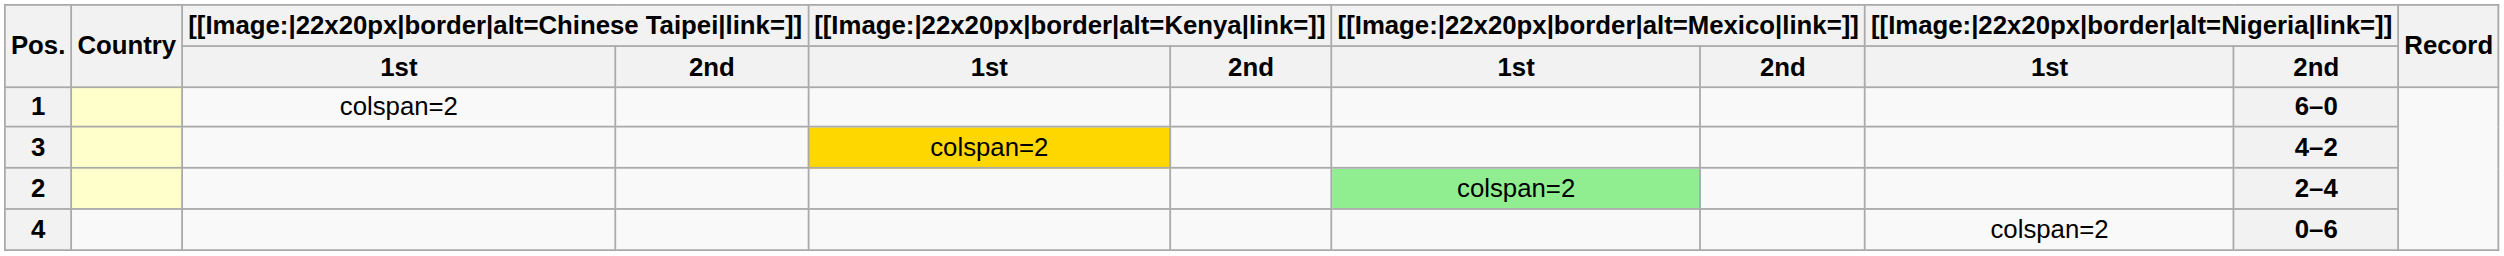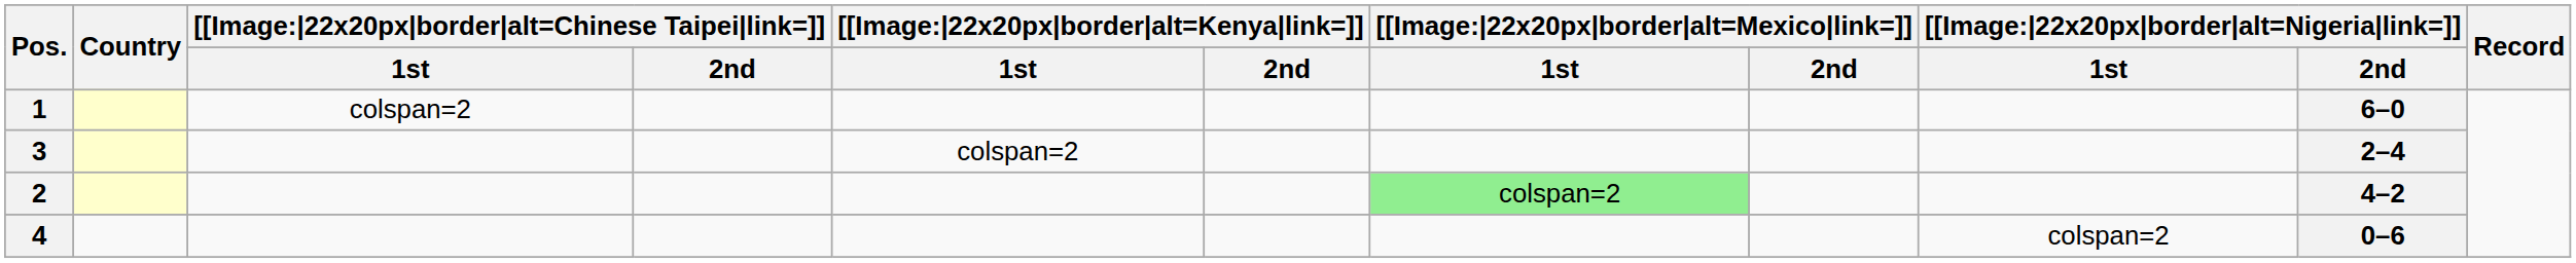3 | [[Image:|22x20px|border|alt=Kenya|link=]] / 1st: gold background -> no background
3 | [[Image:|22x20px|border|alt=Nigeria|link=]] / 2nd: 4–2 -> 2–4
2 | [[Image:|22x20px|border|alt=Nigeria|link=]] / 2nd: 2–4 -> 4–2
